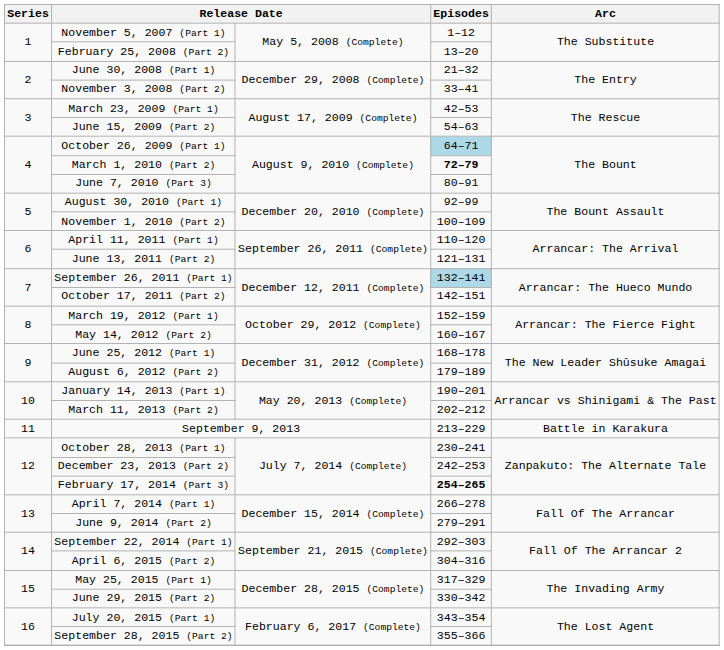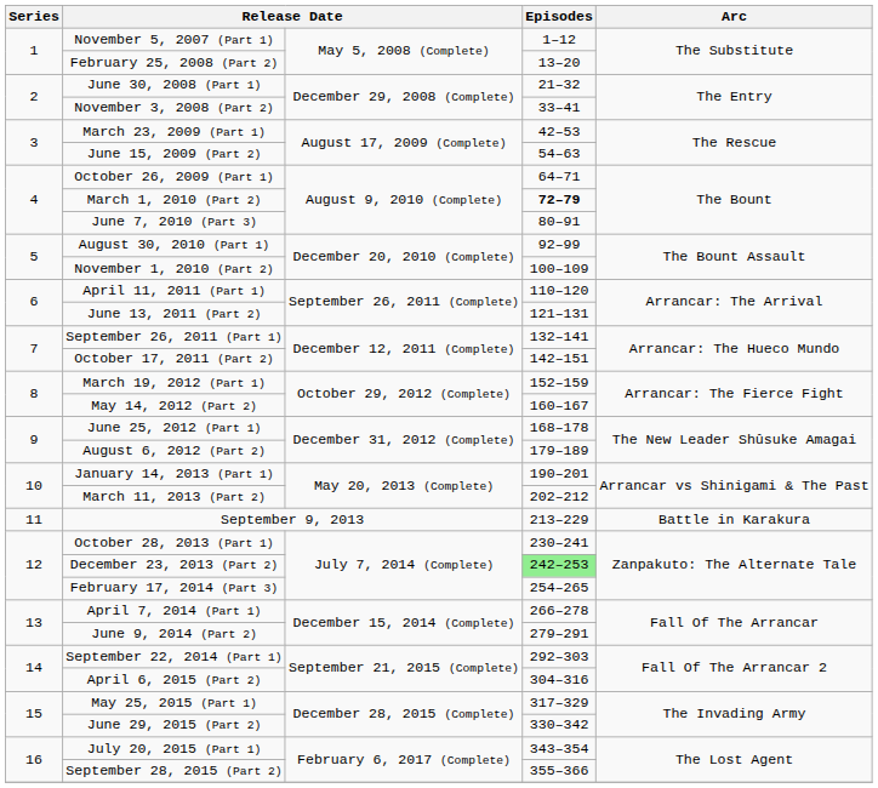October 26, 2009 (Part 1) | Episodes: lightblue background -> no background
September 26, 2011 (Part 1) | Episodes: lightblue background -> no background
December 23, 2013 (Part 2) | Episodes: no background -> lightgreen background
February 17, 2014 (Part 3) | Episodes: bold -> normal
